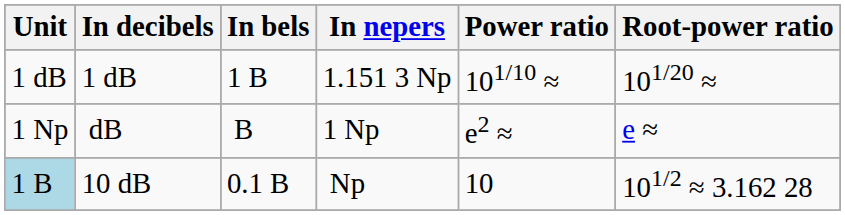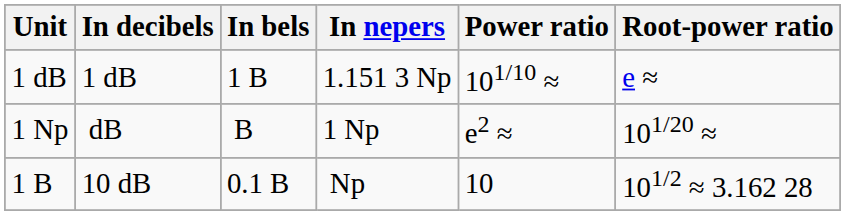row 2 | Root-power ratio: 101/20 ≈ -> e ≈
row 3 | Root-power ratio: e ≈ -> 101/20 ≈
row 4 | Unit: lightblue background -> no background
